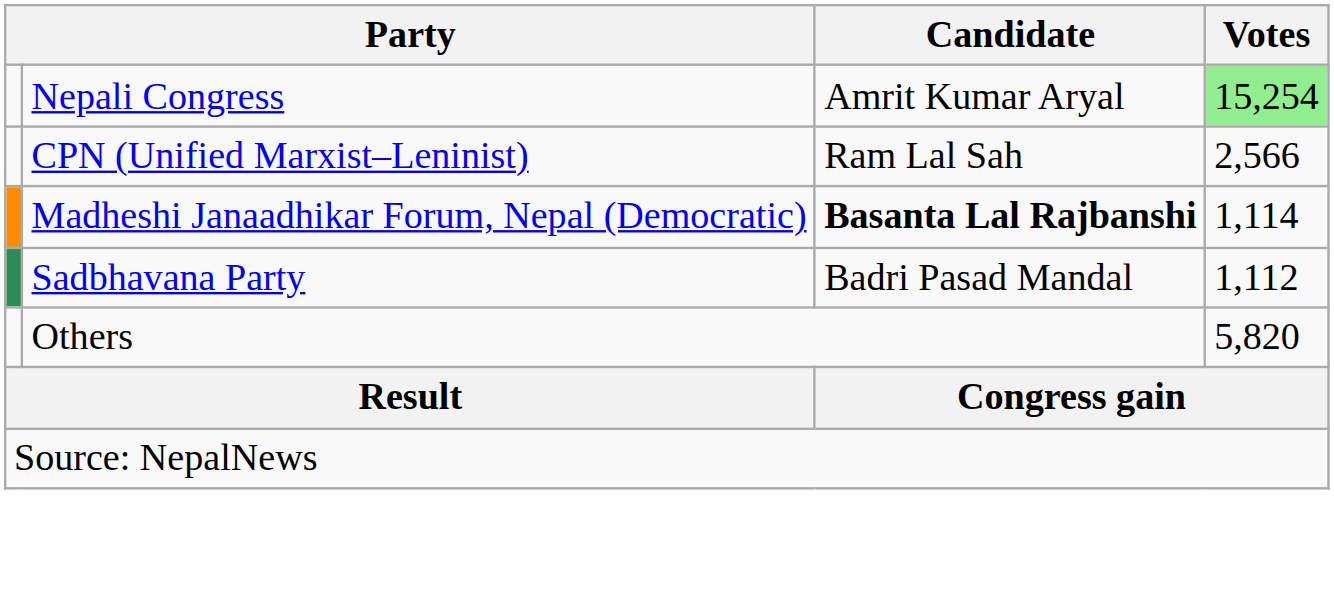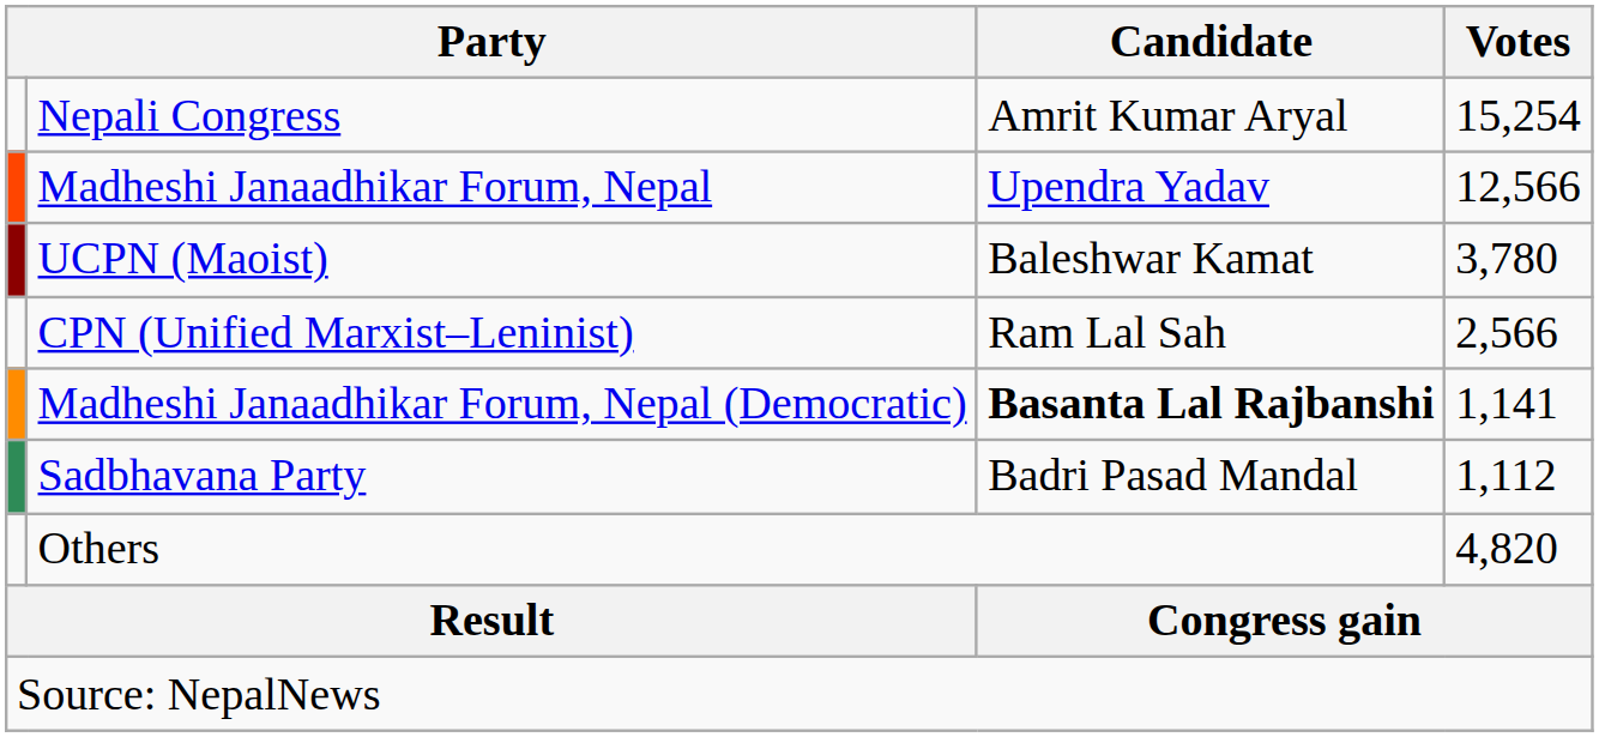Nepali Congress | Votes: lightgreen background -> no background
+ row: Madheshi Janaadhikar Forum, Nepal | Upendra Yadav | 12,566
+ row: UCPN (Maoist) | Baleshwar Kamat | 3,780
Madheshi Janaadhikar Forum, Nepal (Democratic) | Votes: 1,114 -> 1,141
Others | Votes: 5,820 -> 4,820
